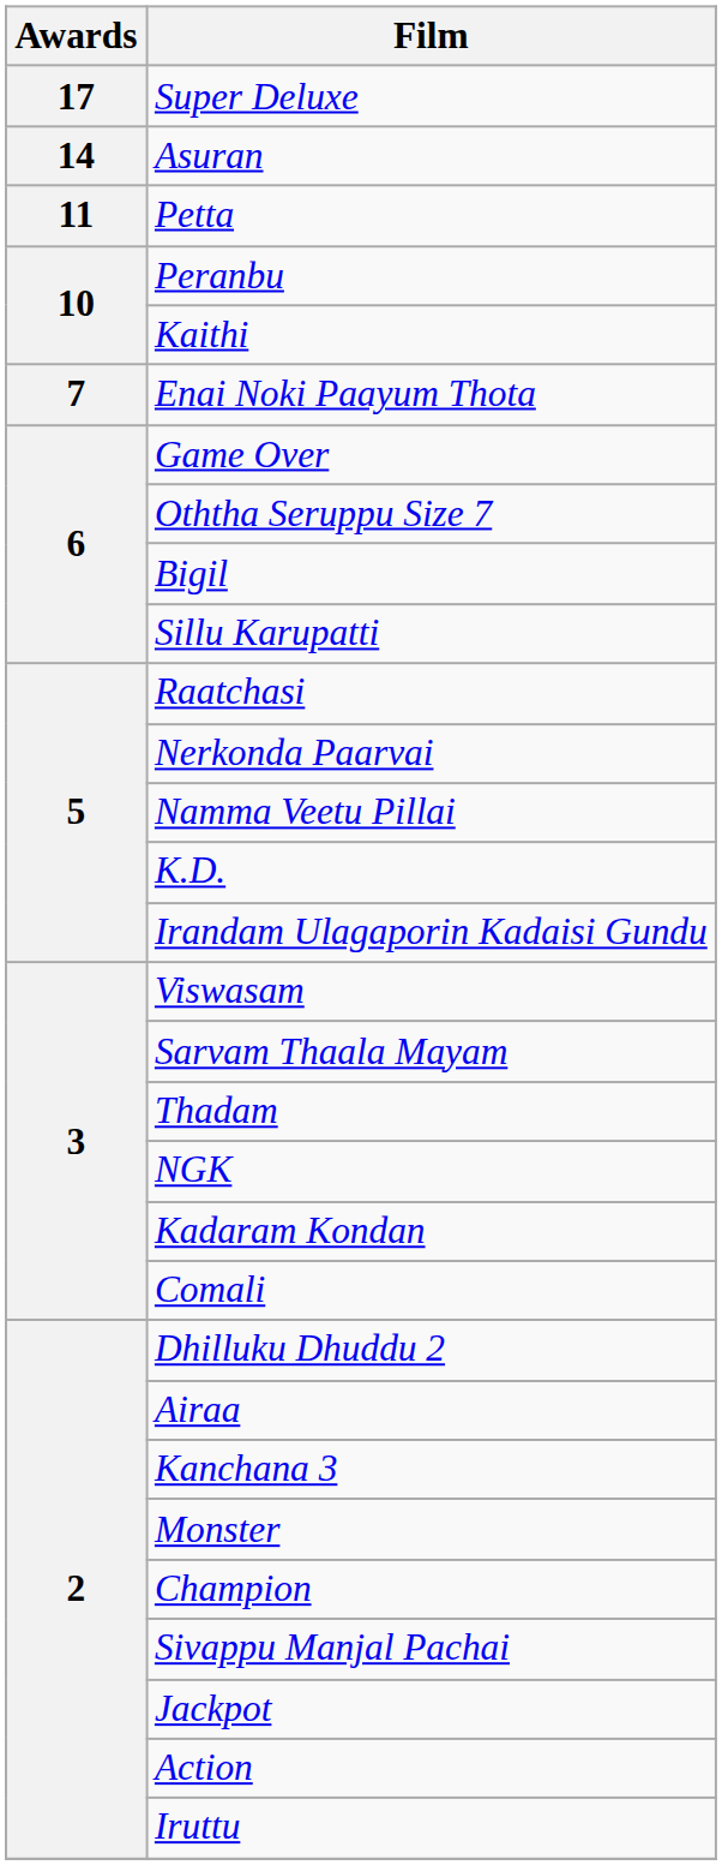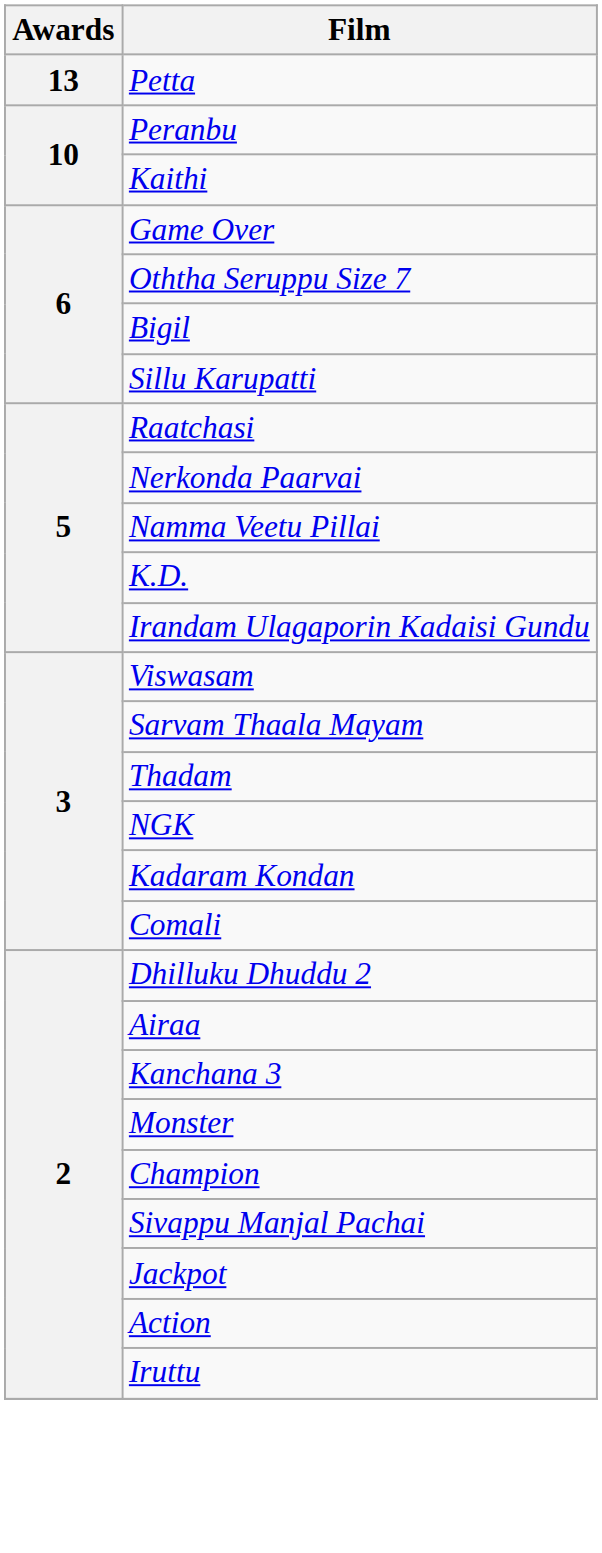- row: 17 | Super Deluxe
- row: 14 | Asuran
Petta | Awards: 11 -> 13
- row: 7 | Enai Noki Paayum Thota
